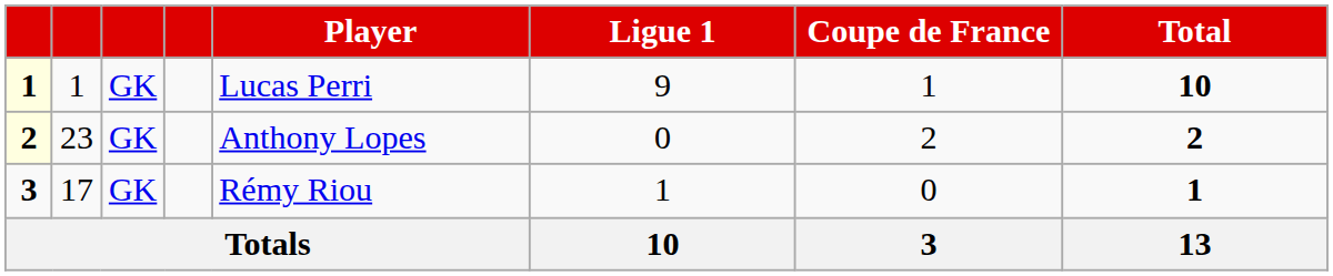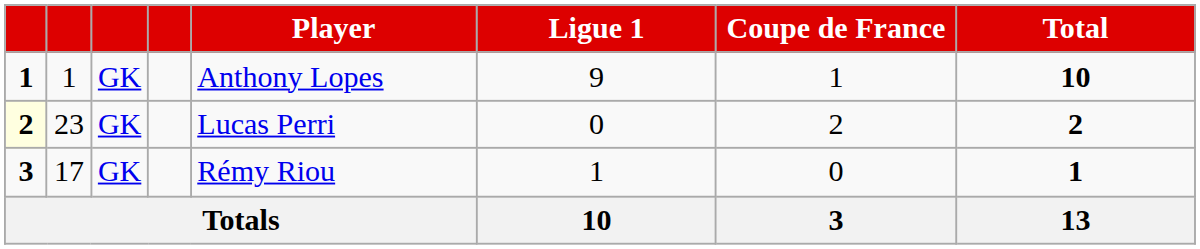row 2 | column 1: lightyellow background -> no background
row 2 | Player: Lucas Perri -> Anthony Lopes
row 3 | Player: Anthony Lopes -> Lucas Perri
